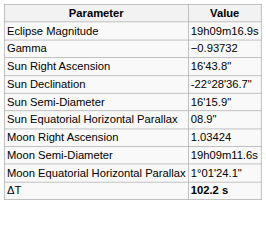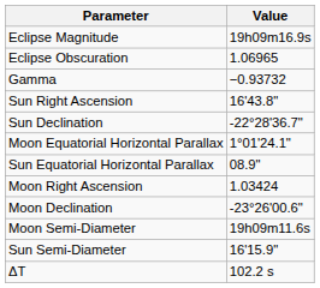+ row: Eclipse Obscuration | 1.06965
rows swapped: Sun Semi-Diameter <-> Moon Equatorial Horizontal Parallax
+ row: Moon Declination | -23°26'00.6"
ΔT | Value: bold -> normal
